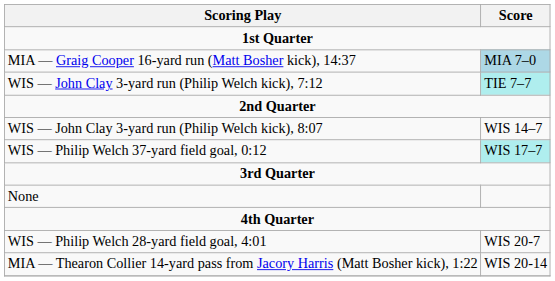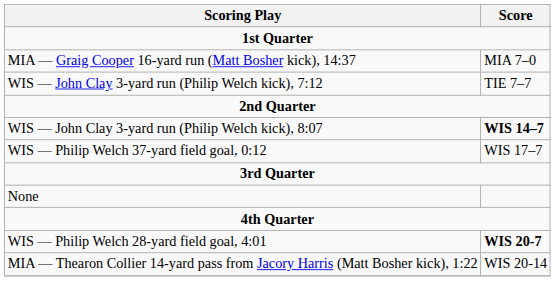MIA — Graig Cooper 16-yard run (Matt Bosher kick), 14:37 | Score: lightblue background -> no background
WIS — John Clay 3-yard run (Philip Welch kick), 7:12 | Score: paleturquoise background -> no background
WIS — John Clay 3-yard run (Philip Welch kick), 8:07 | Score: normal -> bold
WIS — Philip Welch 37-yard field goal, 0:12 | Score: paleturquoise background -> no background
WIS — Philip Welch 28-yard field goal, 4:01 | Score: normal -> bold
